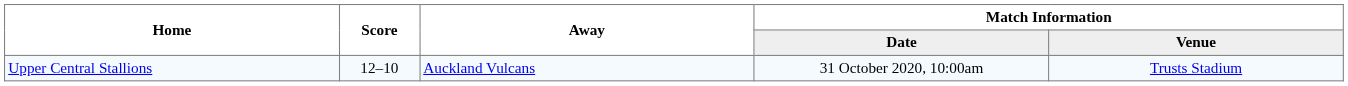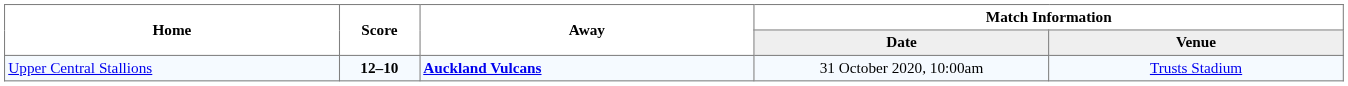Upper Central Stallions | Score: normal -> bold
Upper Central Stallions | Away: normal -> bold
